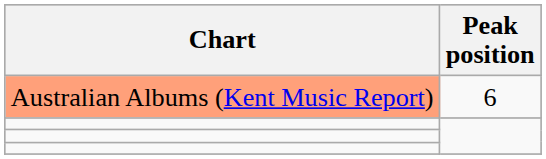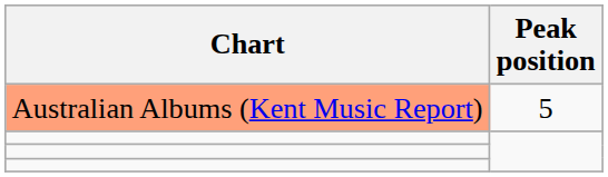row 2 | Peak position: 6 -> 5
